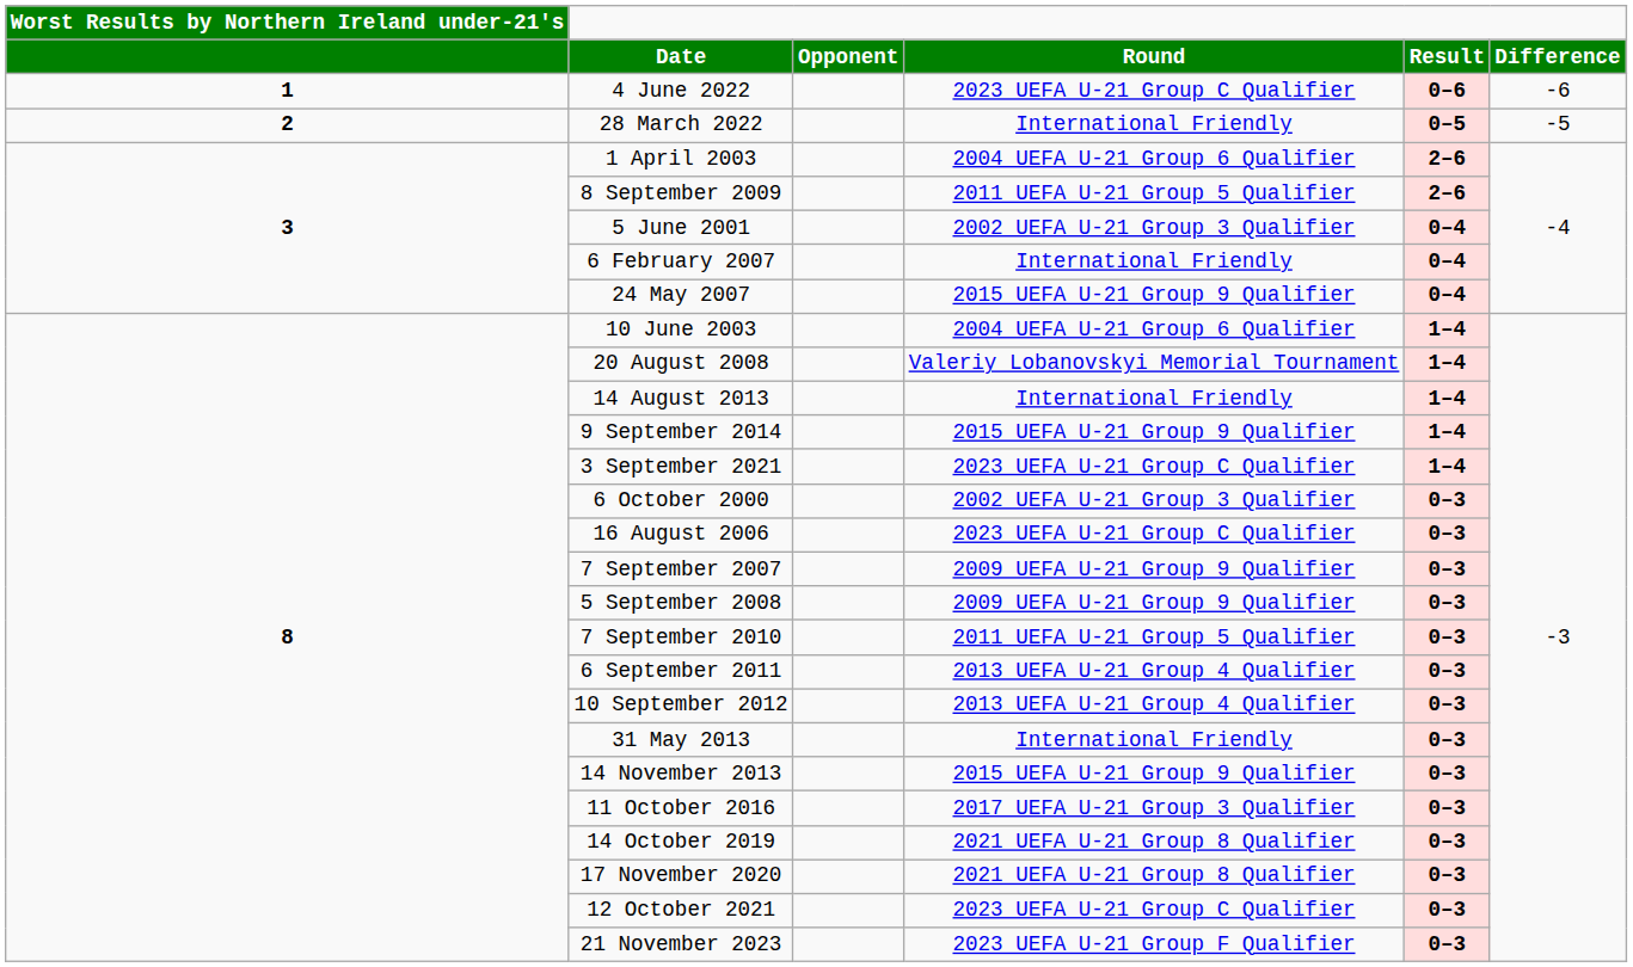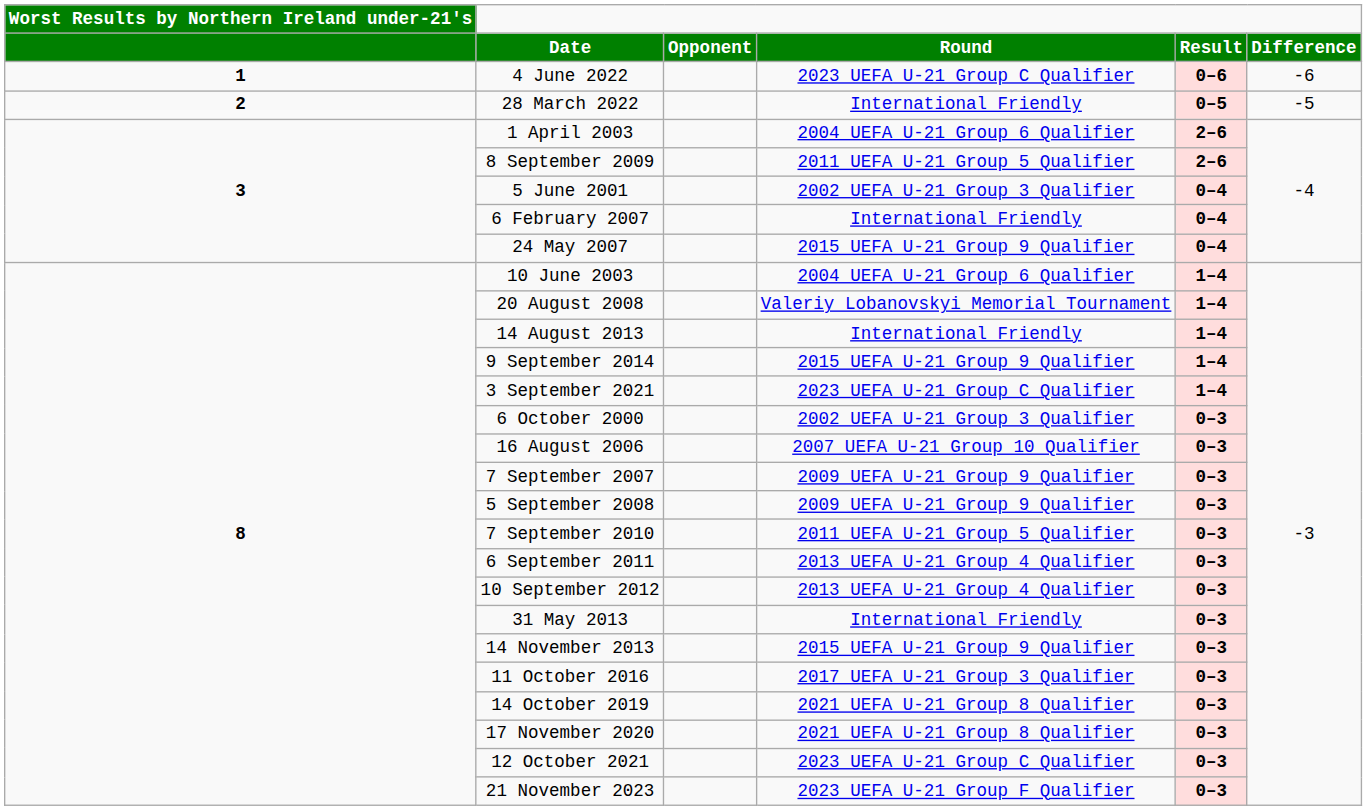16 August 2006 | Round: 2023 UEFA U-21 Group C Qualifier -> 2007 UEFA U-21 Group 10 Qualifier
